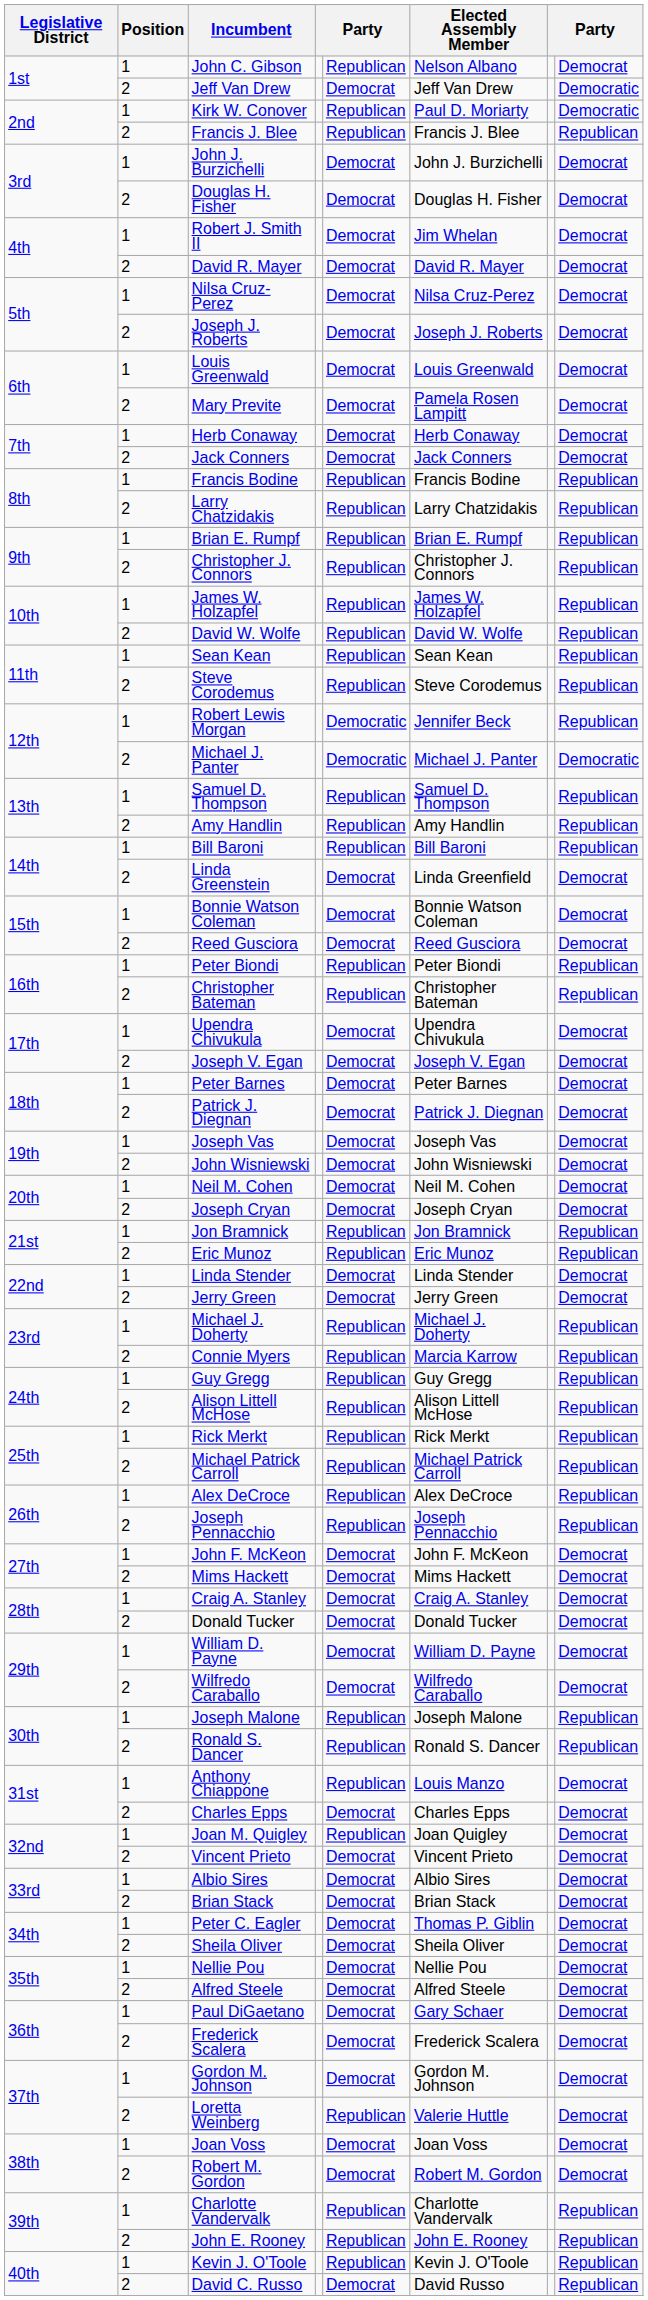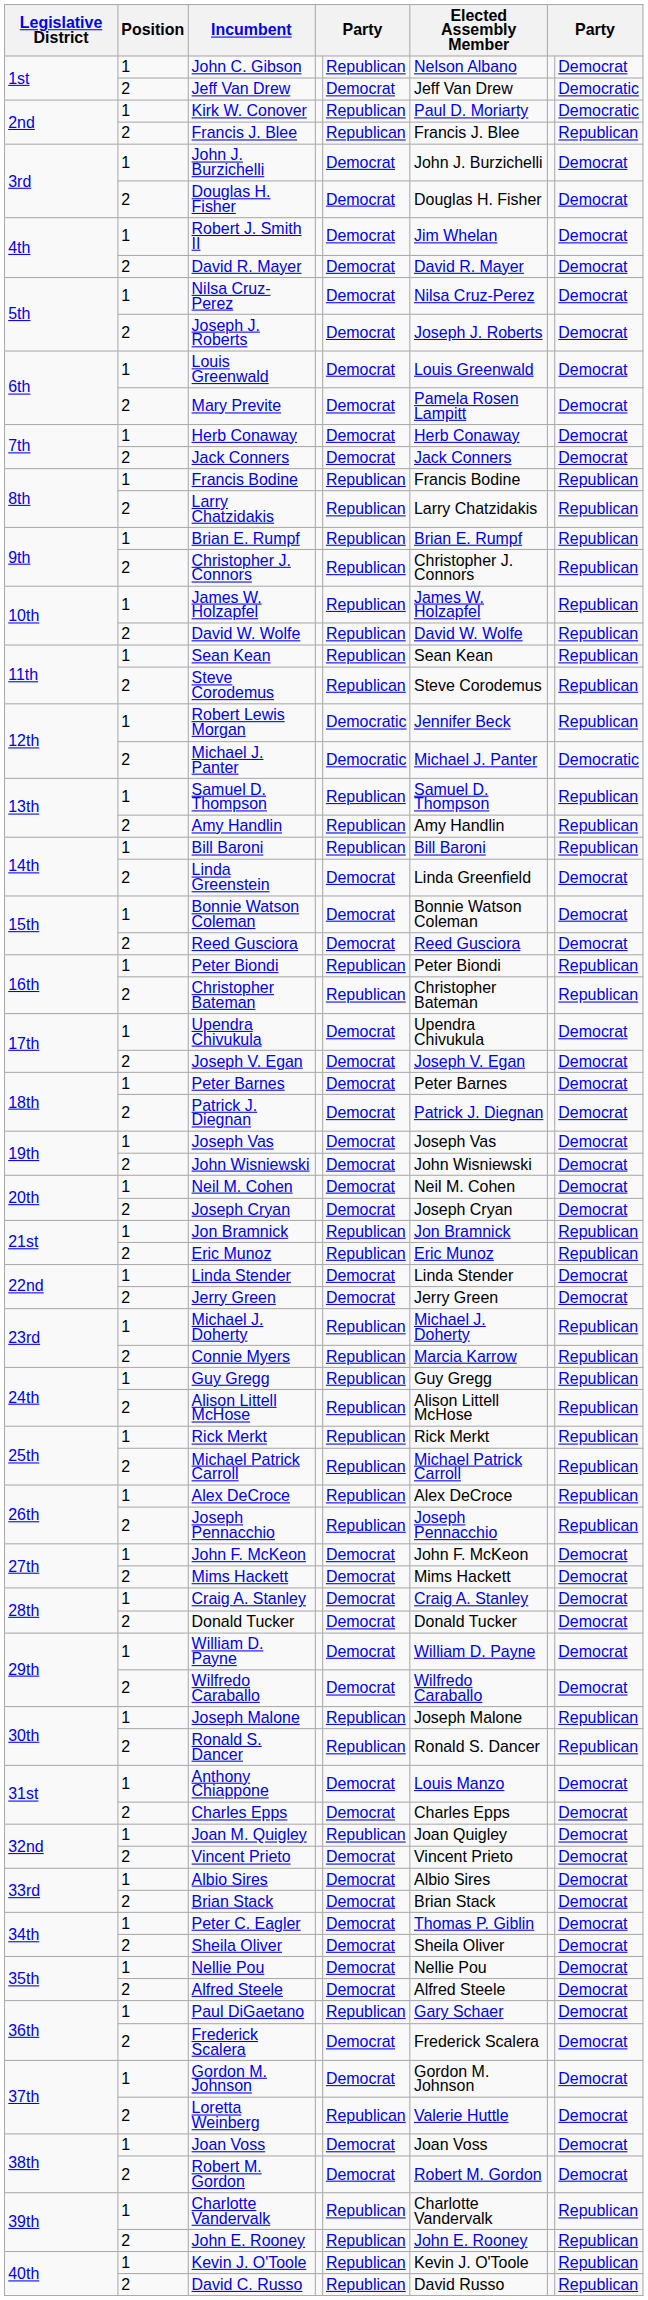Anthony Chiappone | column 5: Republican -> Democrat
Paul DiGaetano | column 5: Democrat -> Republican
David C. Russo | column 5: Democrat -> Republican
